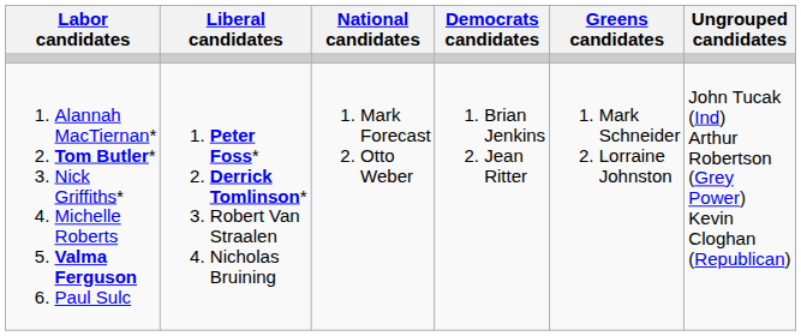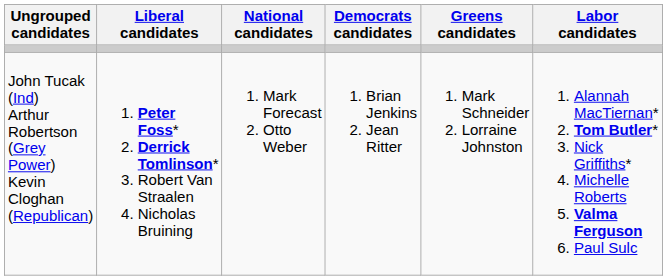columns swapped: Labor candidates <-> Ungrouped candidates
